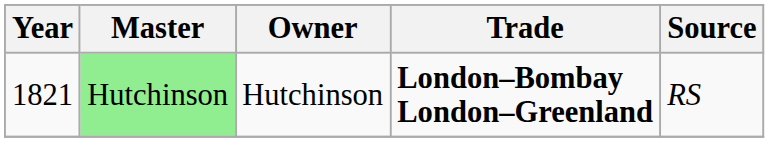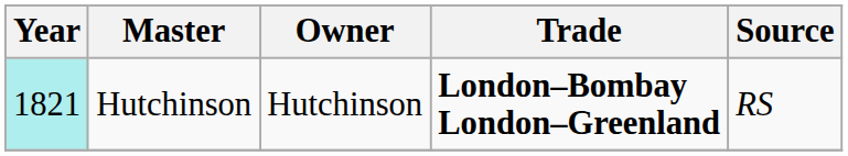row 2 | Year: no background -> paleturquoise background
row 2 | Master: lightgreen background -> no background
